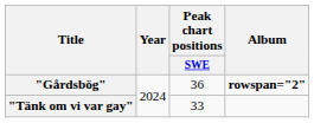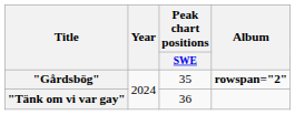"Gårdsbög" | Peak chart positions / SWE: 36 -> 35
"Tänk om vi var gay" | Peak chart positions / SWE: 33 -> 36
